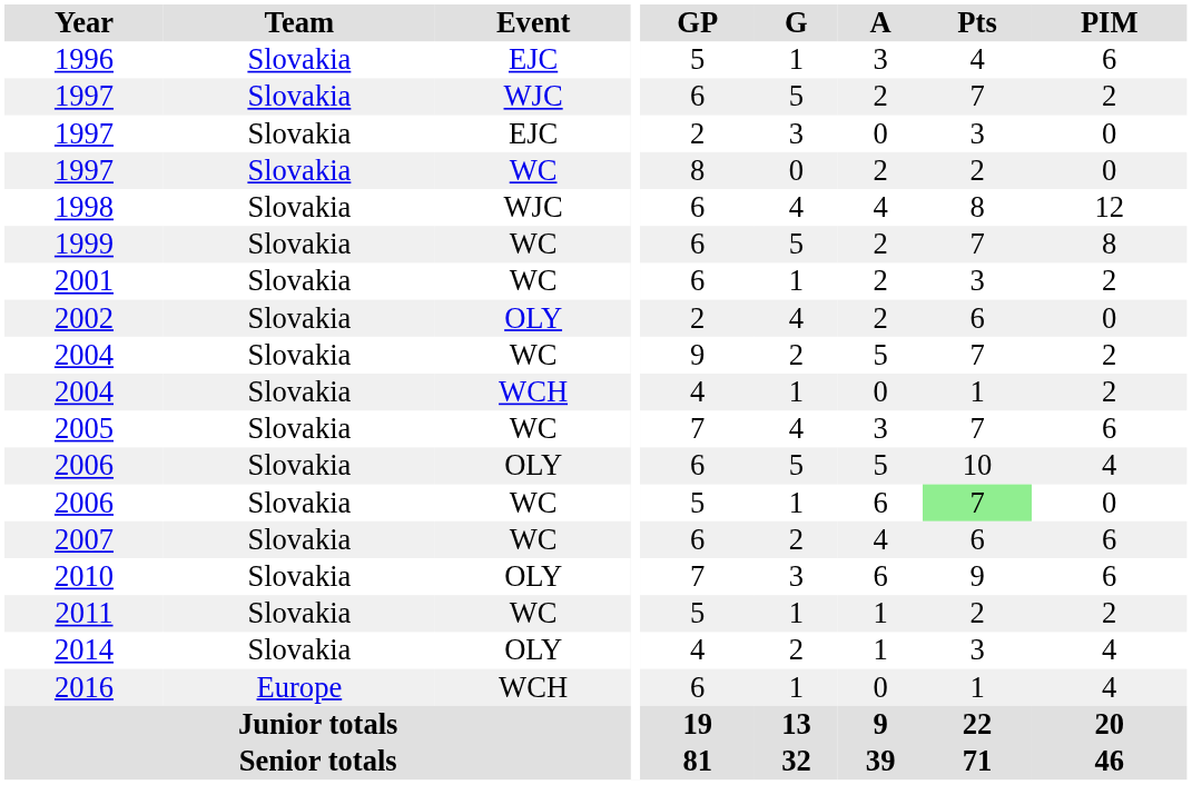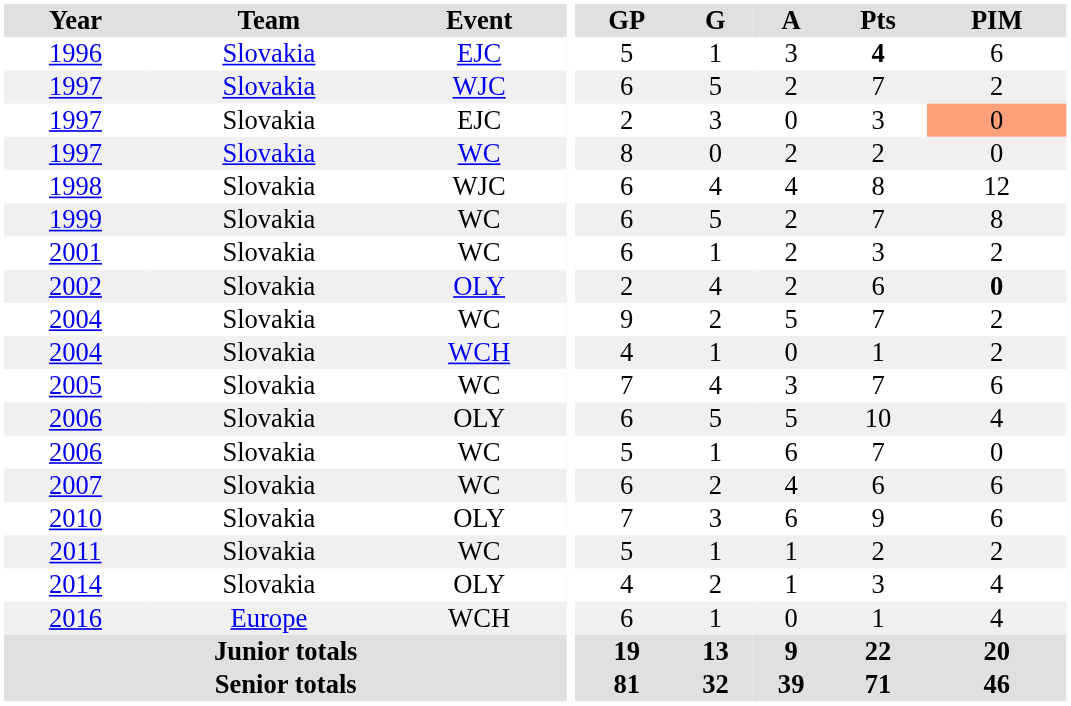1996 | Pts: normal -> bold
1997 / EJC | PIM: no background -> lightsalmon background
2002 | PIM: normal -> bold
2006 / WC | Pts: lightgreen background -> no background
